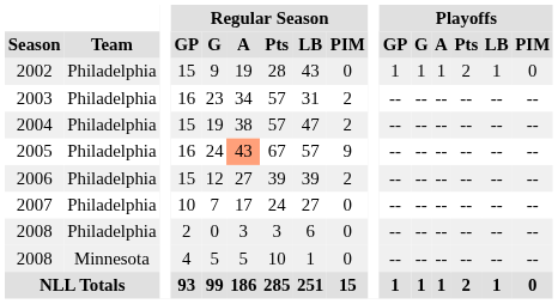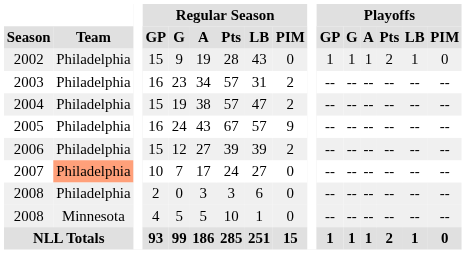2005 | Regular Season / A: lightsalmon background -> no background
2007 | Team: no background -> lightsalmon background
